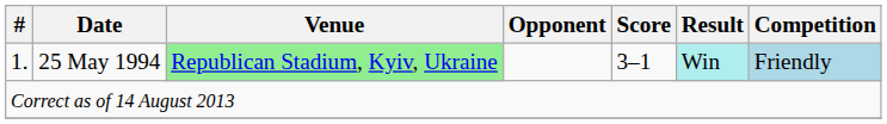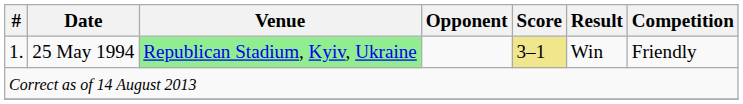1. | Score: no background -> khaki background
1. | Result: paleturquoise background -> no background
1. | Competition: lightblue background -> no background
